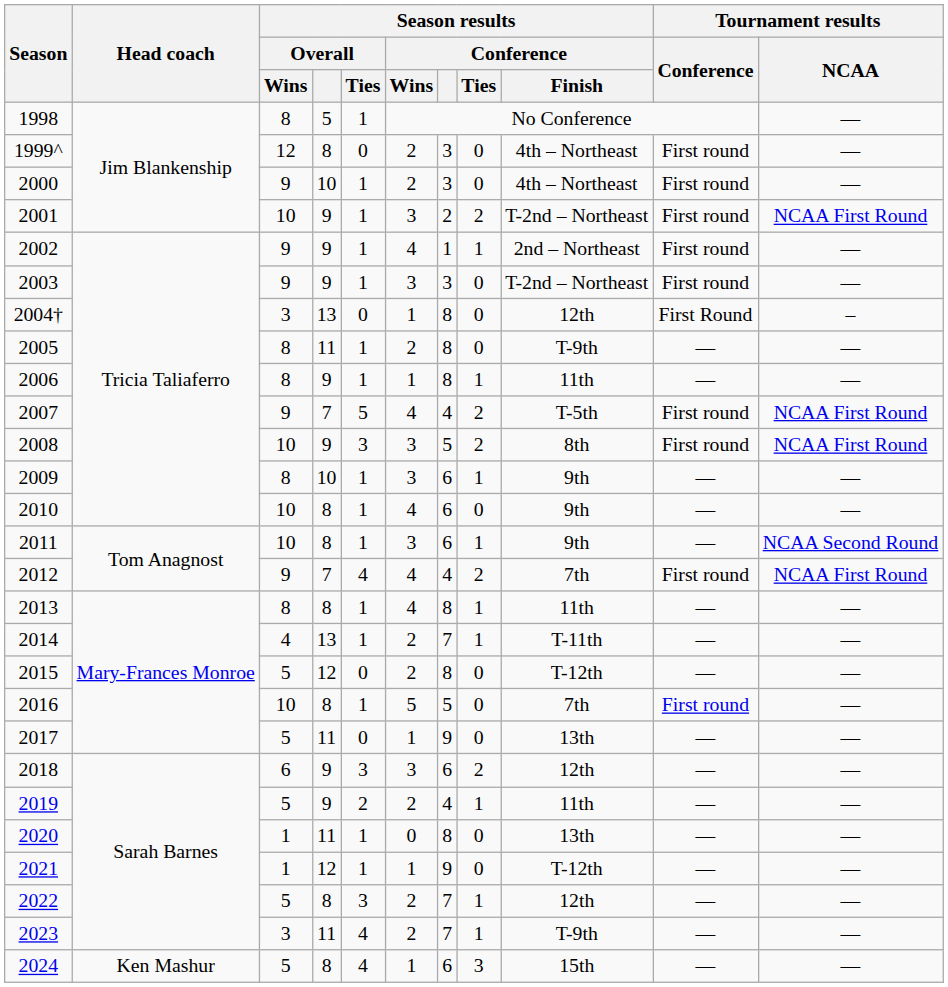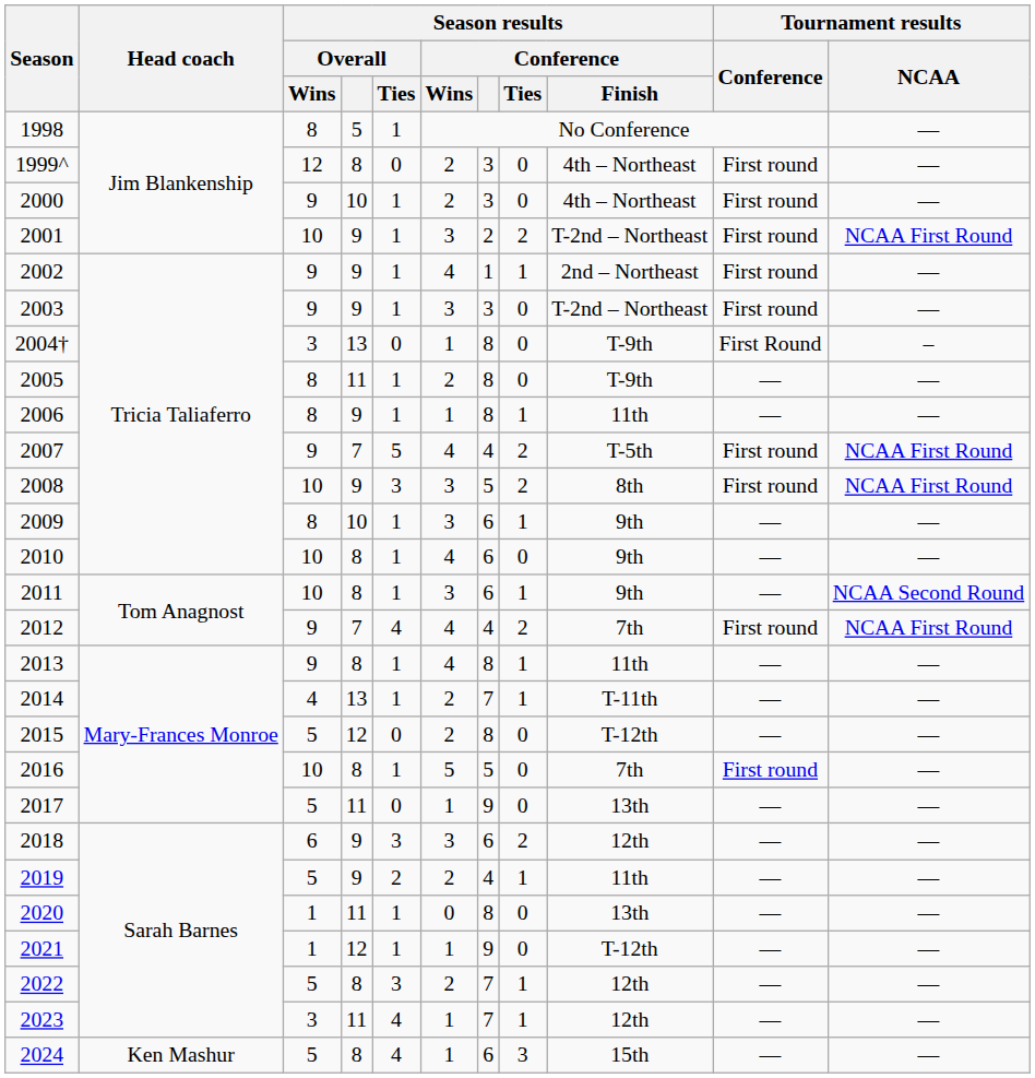2004† | Season results / Conference / Finish: 12th -> T-9th
2013 | Season results / Overall / Wins: 8 -> 9
2023 | Season results / Conference / Wins: 2 -> 1
2023 | Season results / Conference / Finish: T-9th -> 12th
